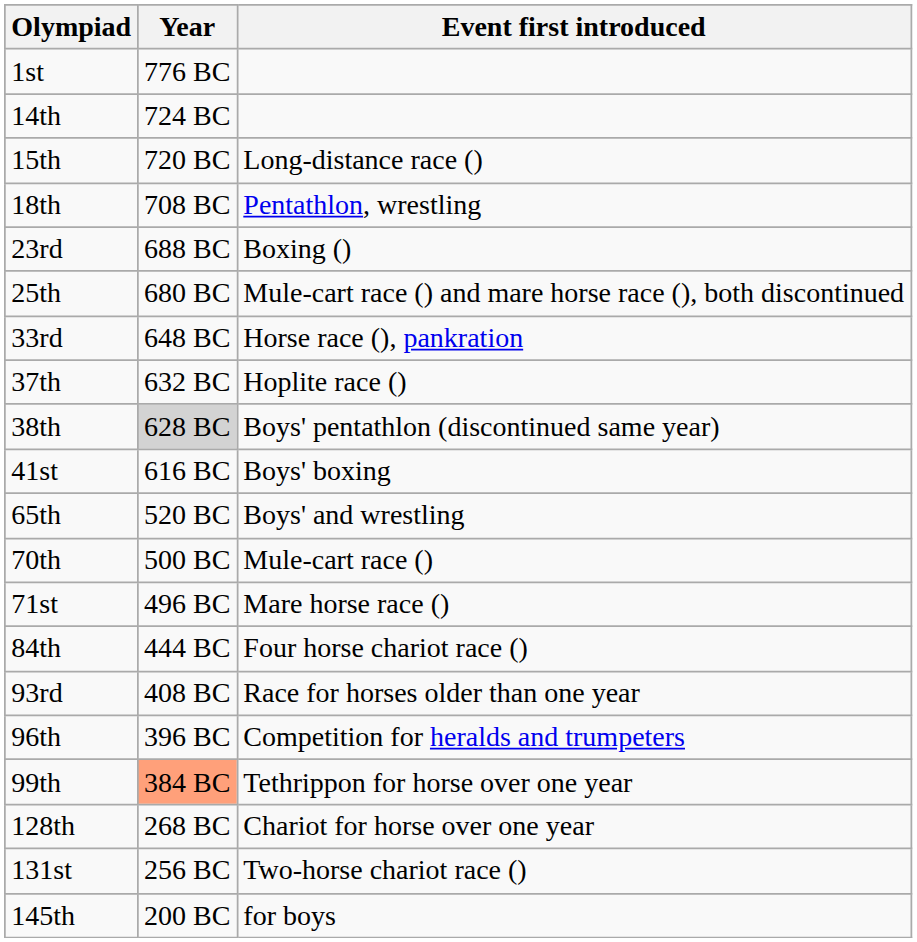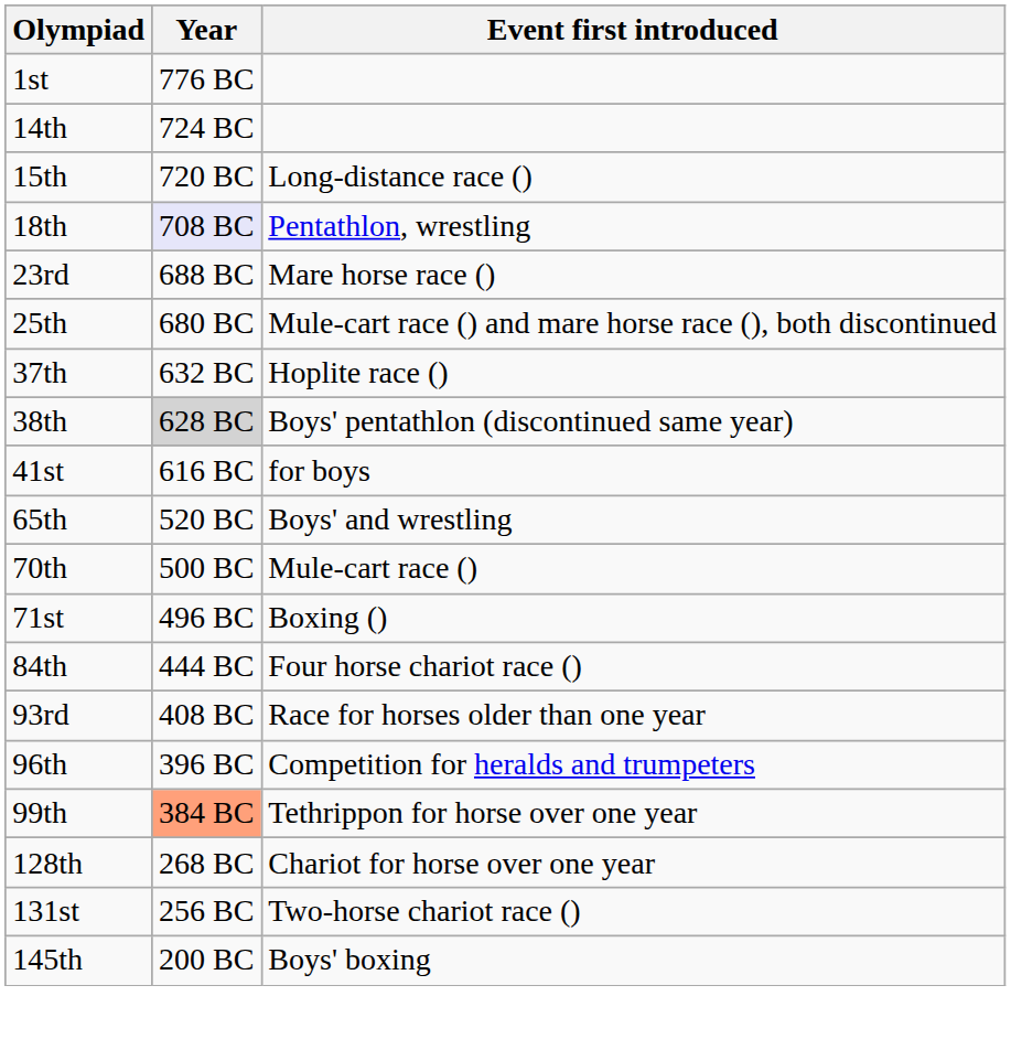18th | Year: no background -> lavender background
23rd | Event first introduced: Boxing () -> Mare horse race ()
- row: 33rd | 648 BC | Horse race (), pankration
41st | Event first introduced: Boys' boxing -> for boys
71st | Event first introduced: Mare horse race () -> Boxing ()
145th | Event first introduced: for boys -> Boys' boxing
